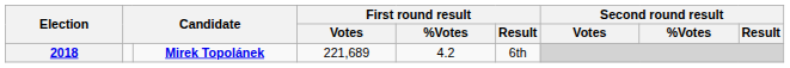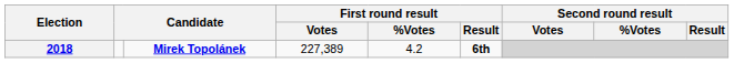2018 | First round result / Votes: 221,689 -> 227,389
2018 | First round result / Result: normal -> bold
